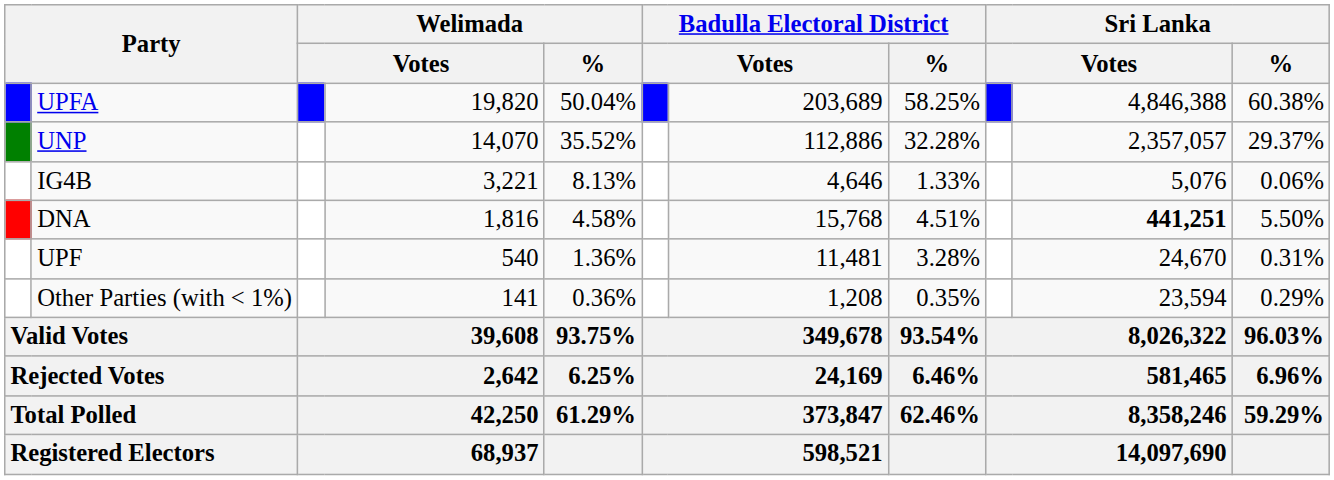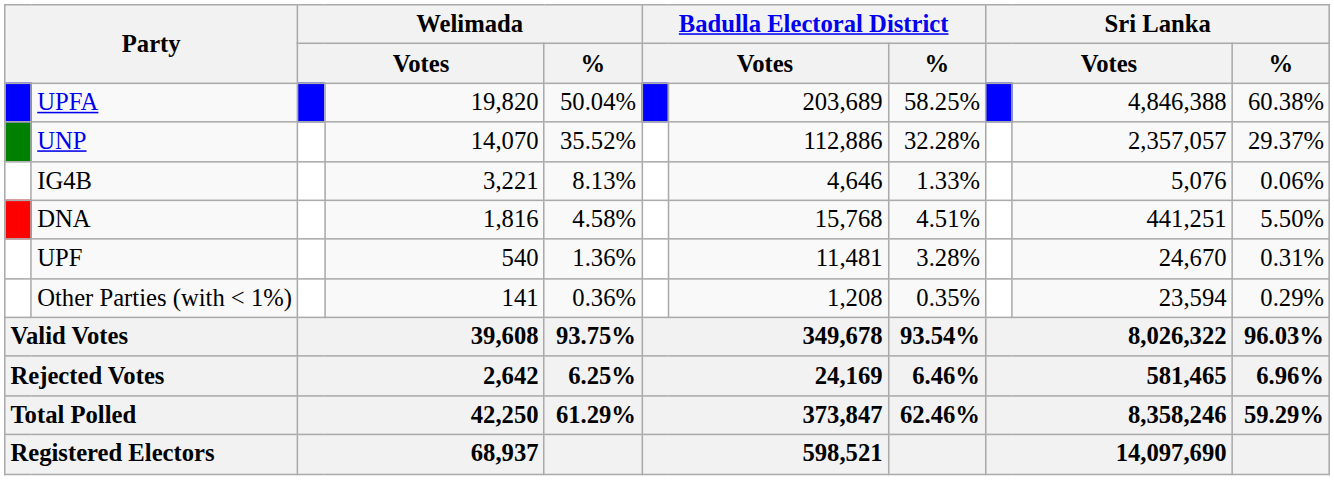DNA | column 10: bold -> normal
